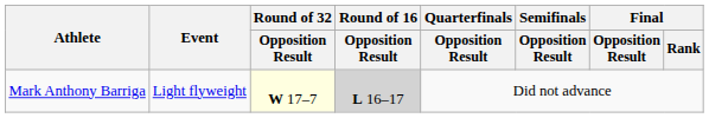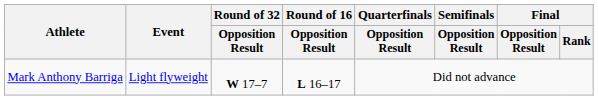Mark Anthony Barriga | Round of 32 / Opposition Result: lightyellow background -> no background
Mark Anthony Barriga | Round of 16 / Opposition Result: lightgrey background -> no background
